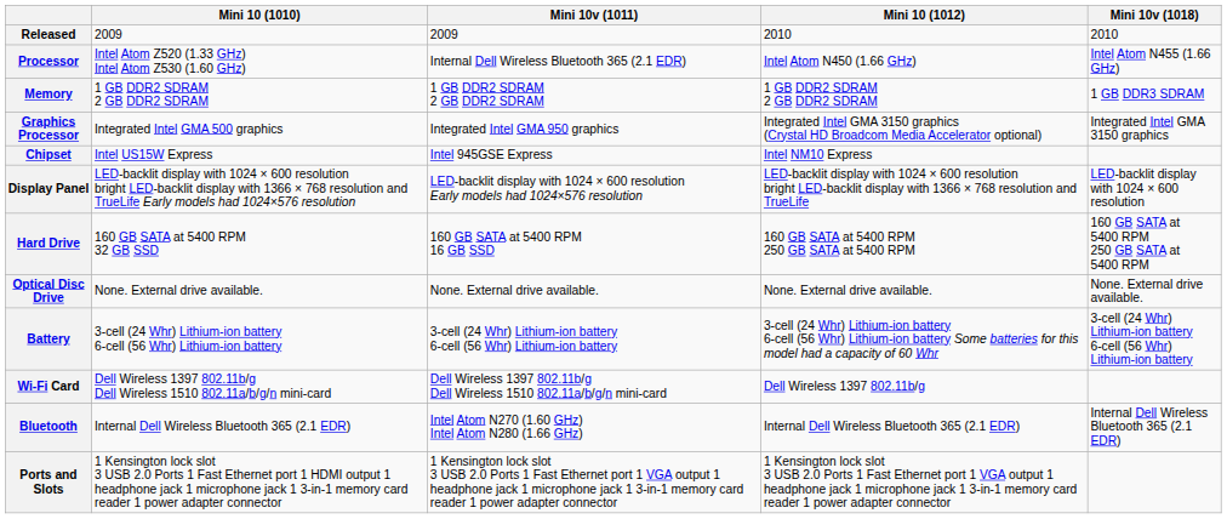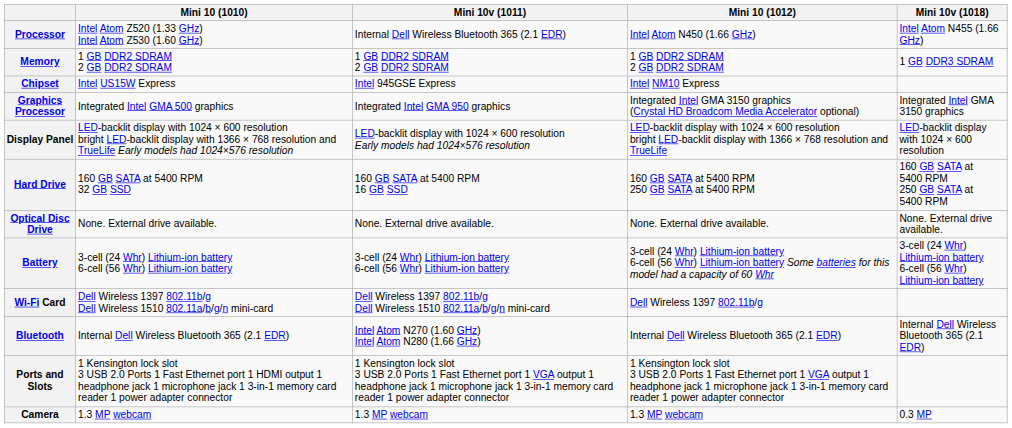- row: Released | 2009 | 2009 | 2010 | 2010
rows swapped: Chipset <-> Graphics Processor
+ row: Camera | 1.3 MP webcam | 1.3 MP webcam | 1.3 MP webcam | 0.3 MP
